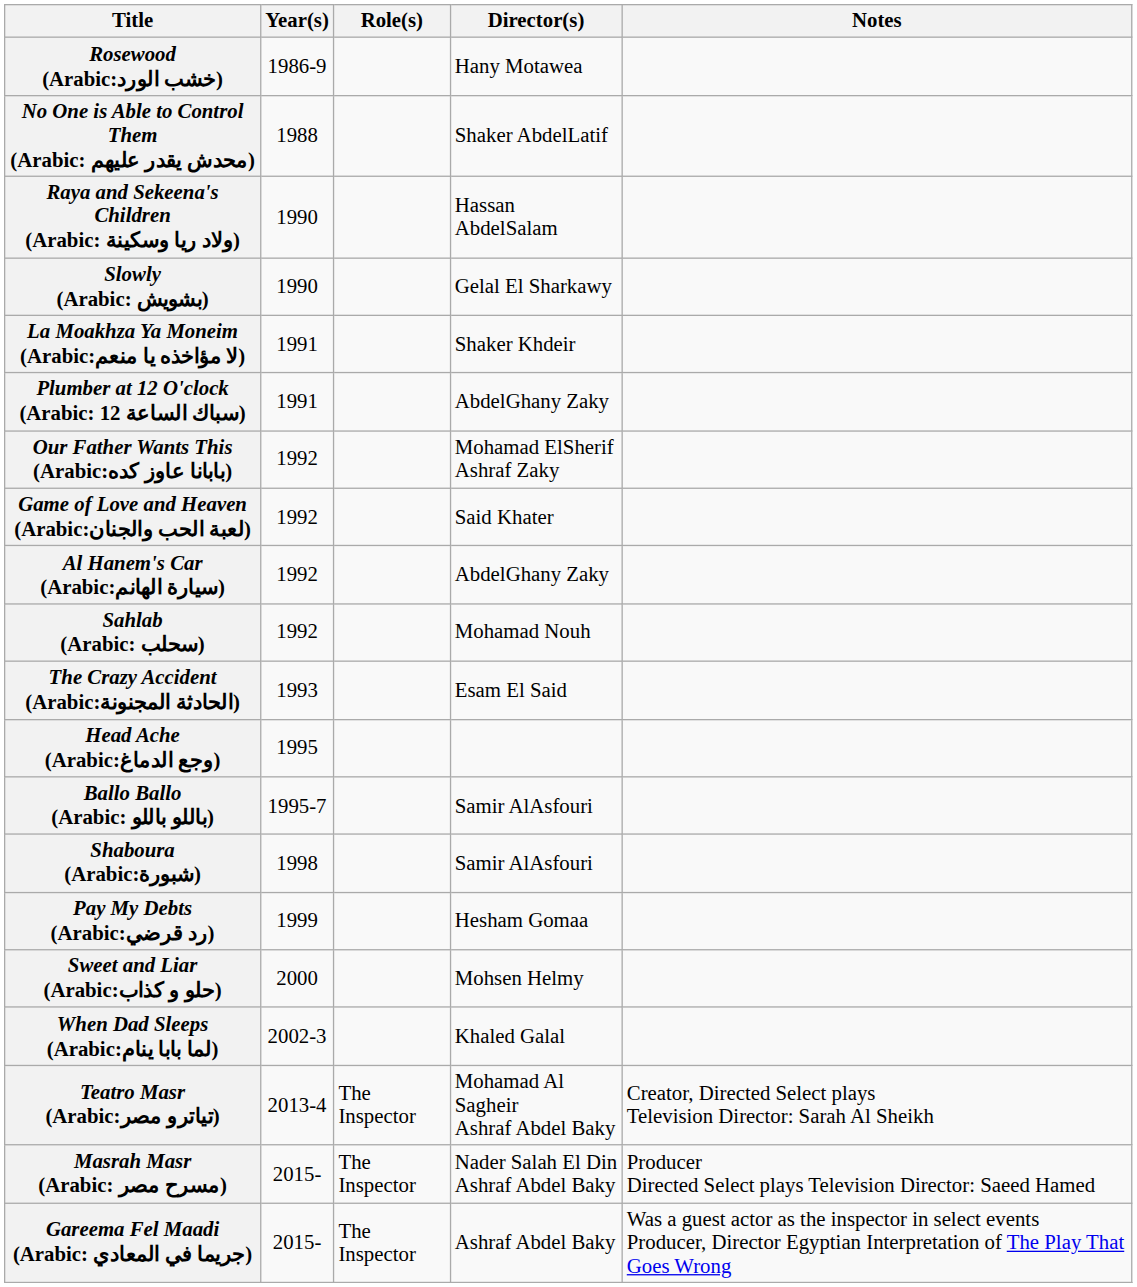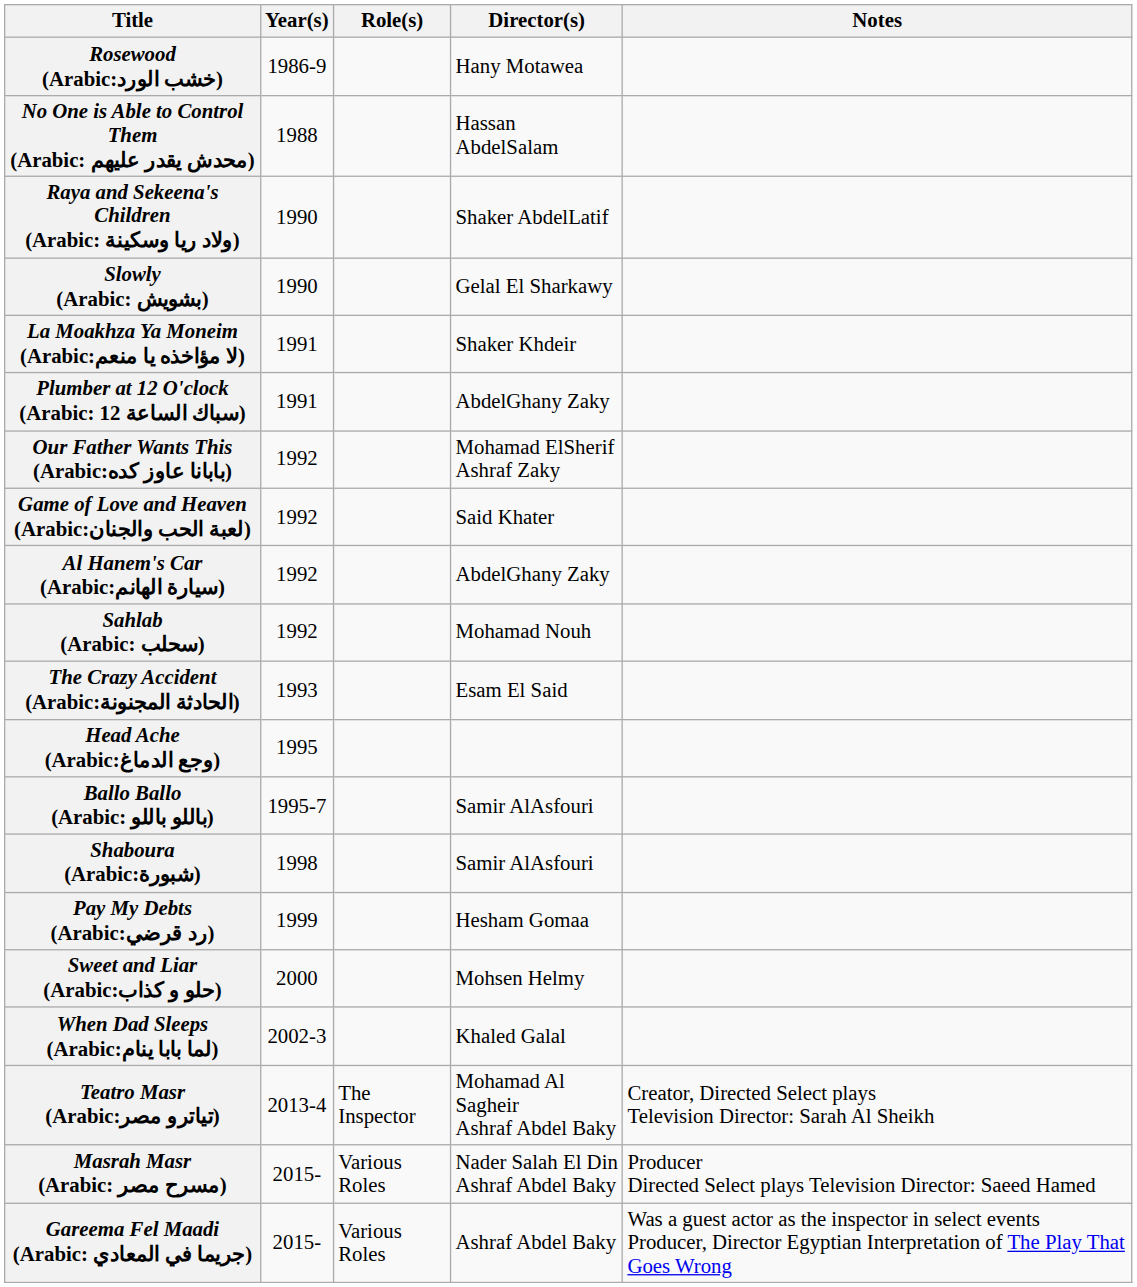No One is Able to Control Them (Arabic: محدش يقدر عليهم) | Director(s): Shaker AbdelLatif -> Hassan AbdelSalam
Raya and Sekeena's Children (Arabic: ولاد ريا وسكينة) | Director(s): Hassan AbdelSalam -> Shaker AbdelLatif
Masrah Masr (Arabic: مسرح مصر) | Role(s): The Inspector -> Various Roles
Gareema Fel Maadi (Arabic: جريما في المعادي) | Role(s): The Inspector -> Various Roles
